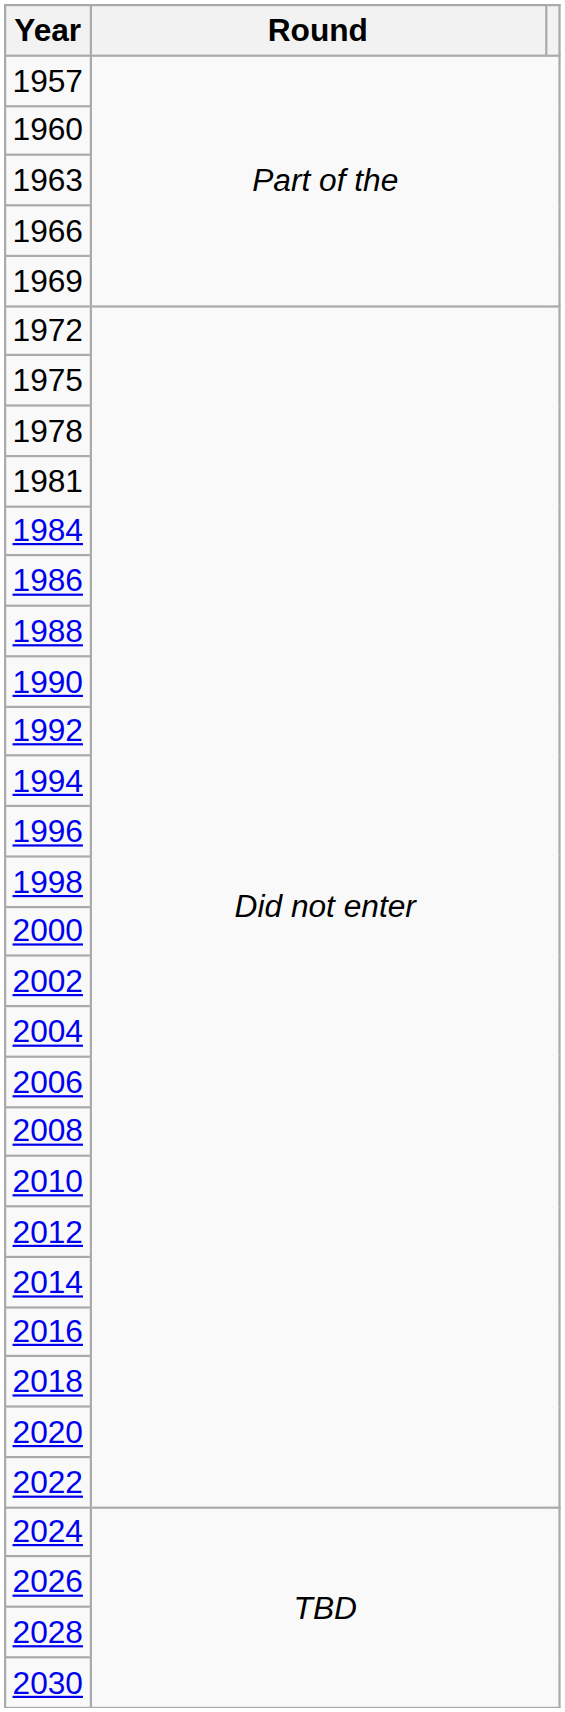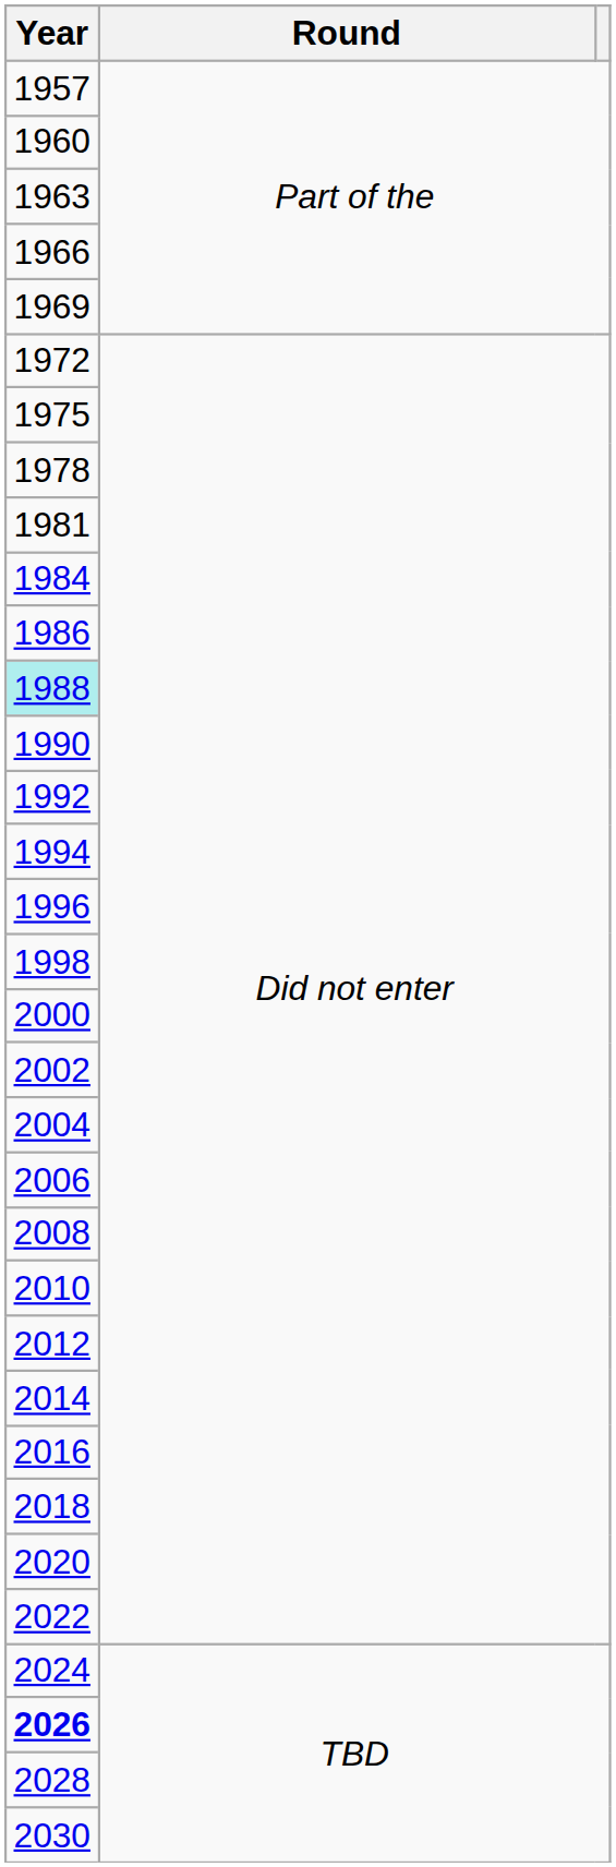1988 | Year: no background -> paleturquoise background
2026 | Year: normal -> bold
